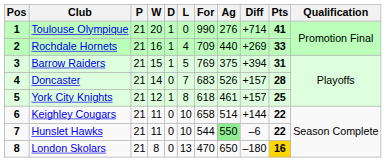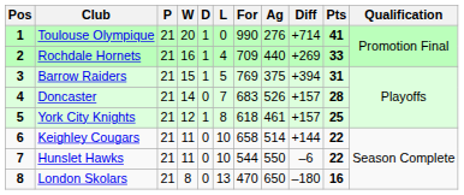Hunslet Hawks | Ag: lightgreen background -> no background
London Skolars | Pts: gold background -> no background
